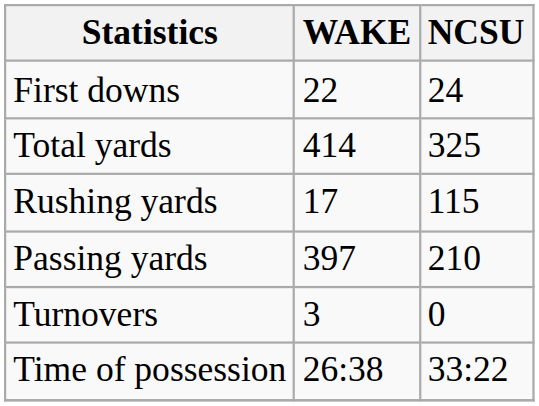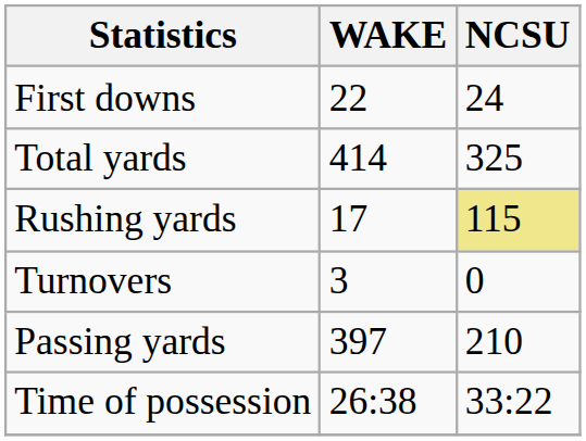Rushing yards | NCSU: no background -> khaki background
rows swapped: Passing yards <-> Turnovers
